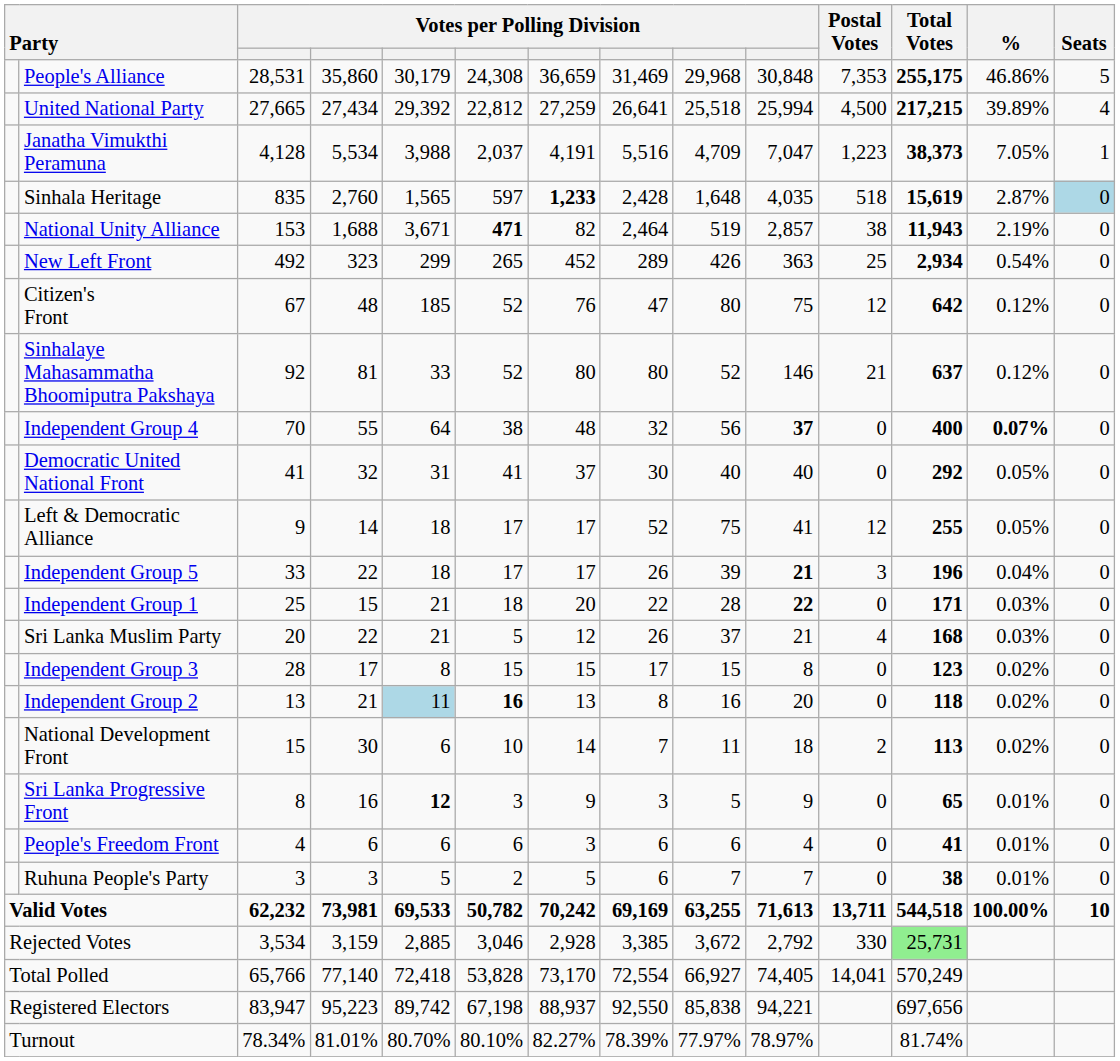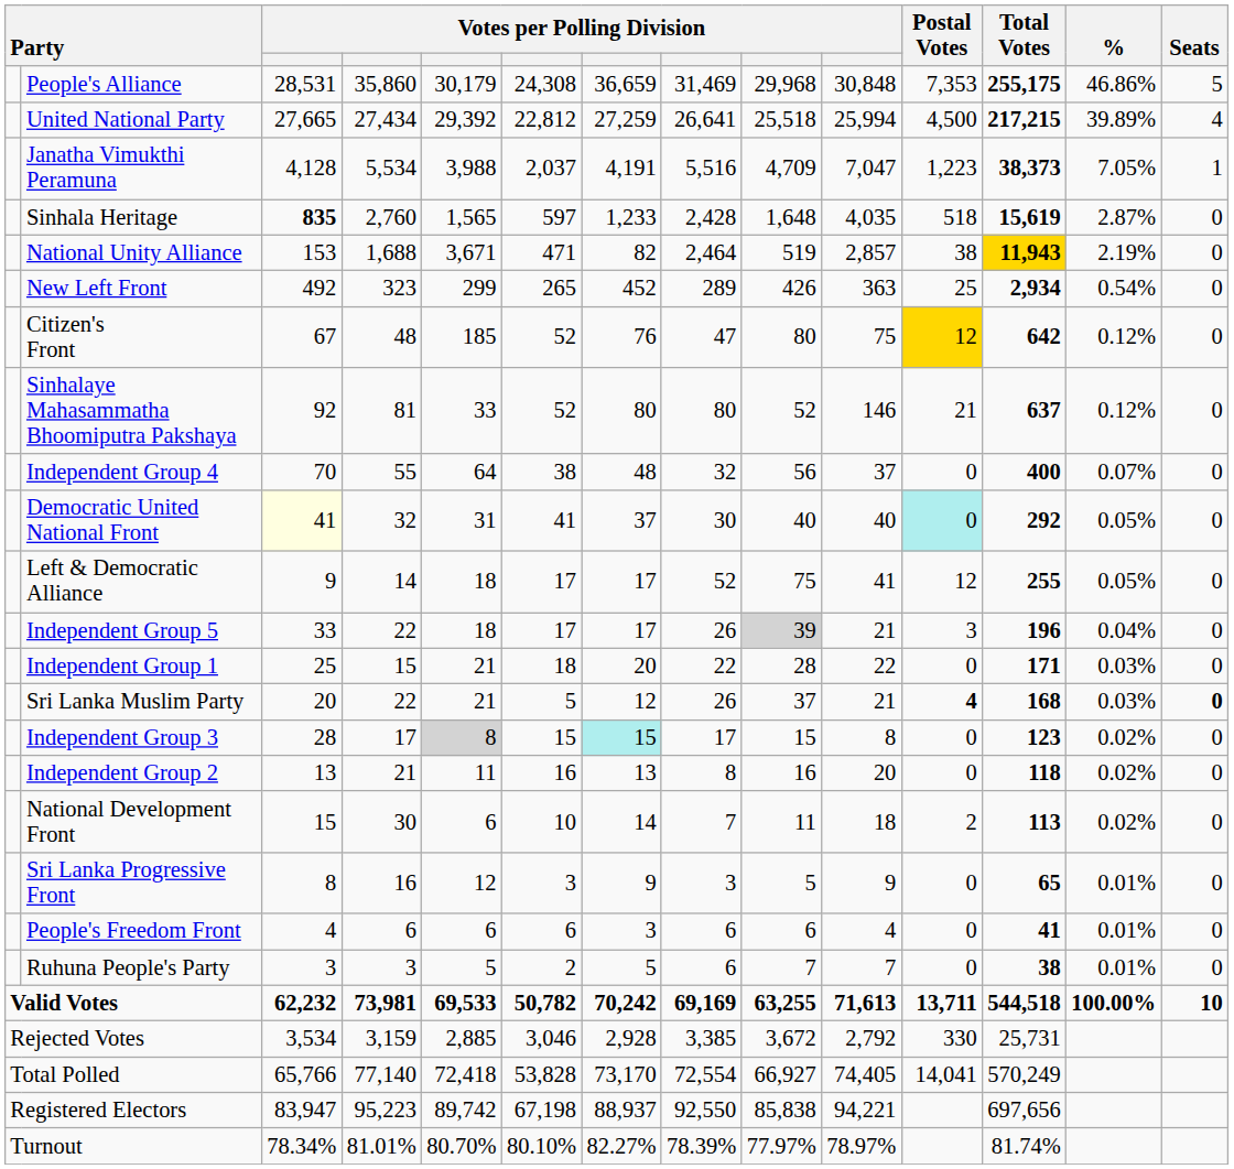Sinhala Heritage | column 3: normal -> bold
Sinhala Heritage | column 7: bold -> normal
Sinhala Heritage | Seats: lightblue background -> no background
National Unity Alliance | column 6: bold -> normal
National Unity Alliance | Total Votes: no background -> gold background
Citizen's Front | Postal Votes: no background -> gold background
Independent Group 4 | column 10: bold -> normal
Independent Group 4 | %: bold -> normal
Democratic United National Front | column 3: no background -> lightyellow background
Democratic United National Front | Postal Votes: no background -> paleturquoise background
Independent Group 5 | column 9: no background -> lightgrey background
Independent Group 5 | column 10: bold -> normal
Independent Group 1 | column 10: bold -> normal
Sri Lanka Muslim Party | Postal Votes: normal -> bold
Sri Lanka Muslim Party | Seats: normal -> bold
Independent Group 3 | column 5: no background -> lightgrey background
Independent Group 3 | column 7: no background -> paleturquoise background
Independent Group 2 | column 5: lightblue background -> no background
Independent Group 2 | column 6: bold -> normal
Sri Lanka Progressive Front | column 5: bold -> normal
Rejected Votes | Total Votes: lightgreen background -> no background
